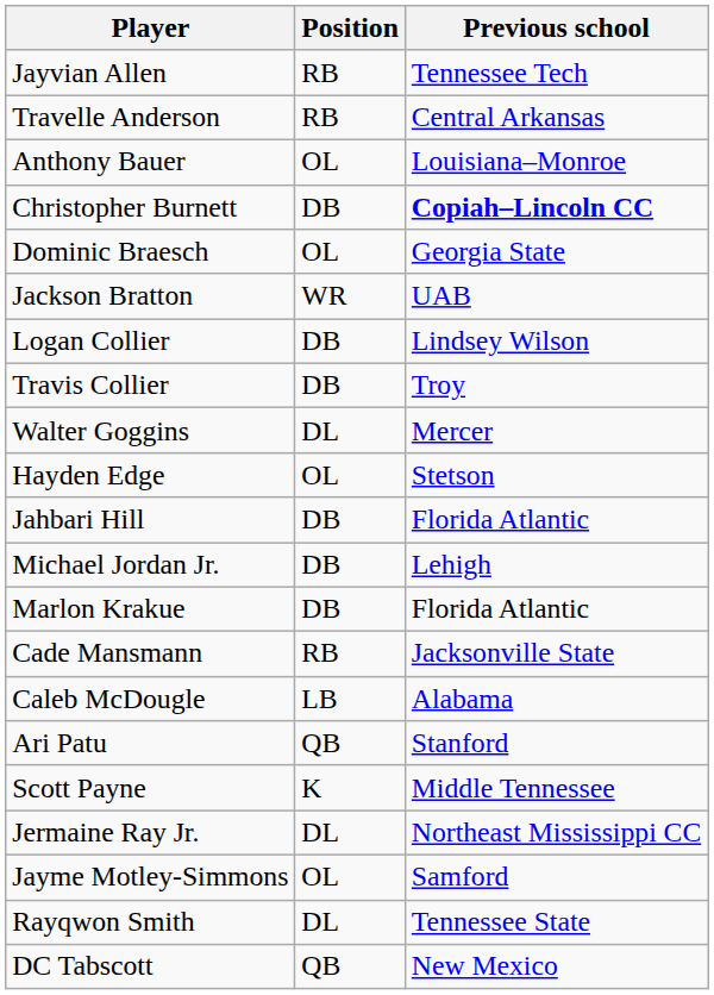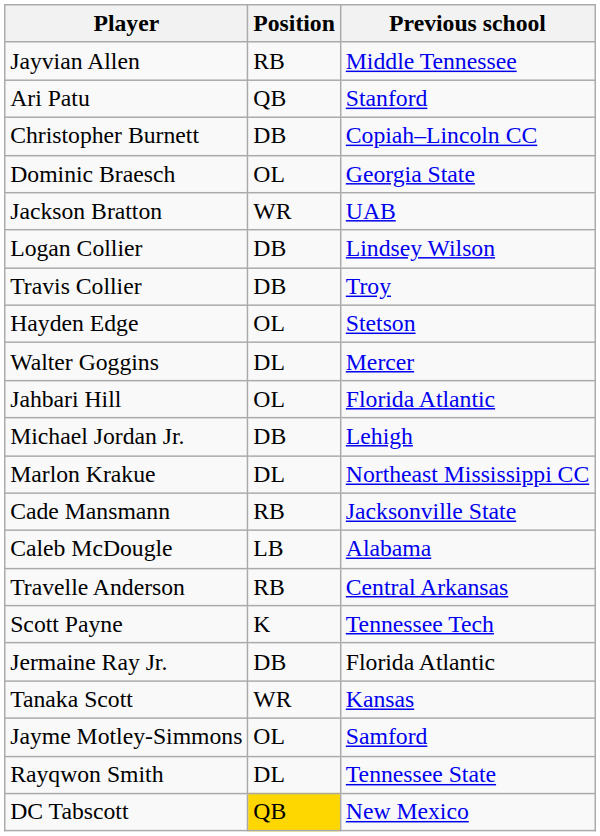Jayvian Allen | Previous school: Tennessee Tech -> Middle Tennessee
rows swapped: Travelle Anderson <-> Ari Patu
- row: Anthony Bauer | OL | Louisiana–Monroe
Christopher Burnett | Previous school: bold -> normal
rows swapped: Hayden Edge <-> Walter Goggins
Jahbari Hill | Position: DB -> OL
Marlon Krakue | Position: DB -> DL
Marlon Krakue | Previous school: Florida Atlantic -> Northeast Mississippi CC
Scott Payne | Previous school: Middle Tennessee -> Tennessee Tech
Jermaine Ray Jr. | Position: DL -> DB
Jermaine Ray Jr. | Previous school: Northeast Mississippi CC -> Florida Atlantic
+ row: Tanaka Scott | WR | Kansas
DC Tabscott | Position: no background -> gold background
